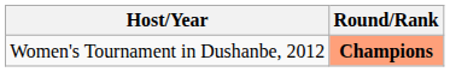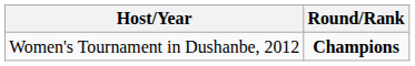Women's Tournament in Dushanbe, 2012 | Round/Rank: lightsalmon background -> no background
